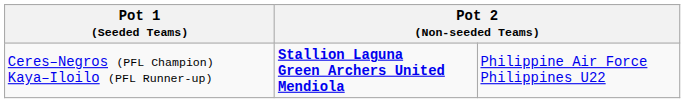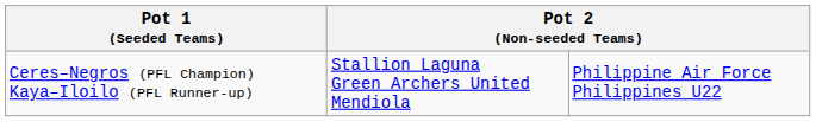Ceres–Negros (PFL Champion) Kaya–Iloilo (PFL Runner-up) | column 2: bold -> normal
